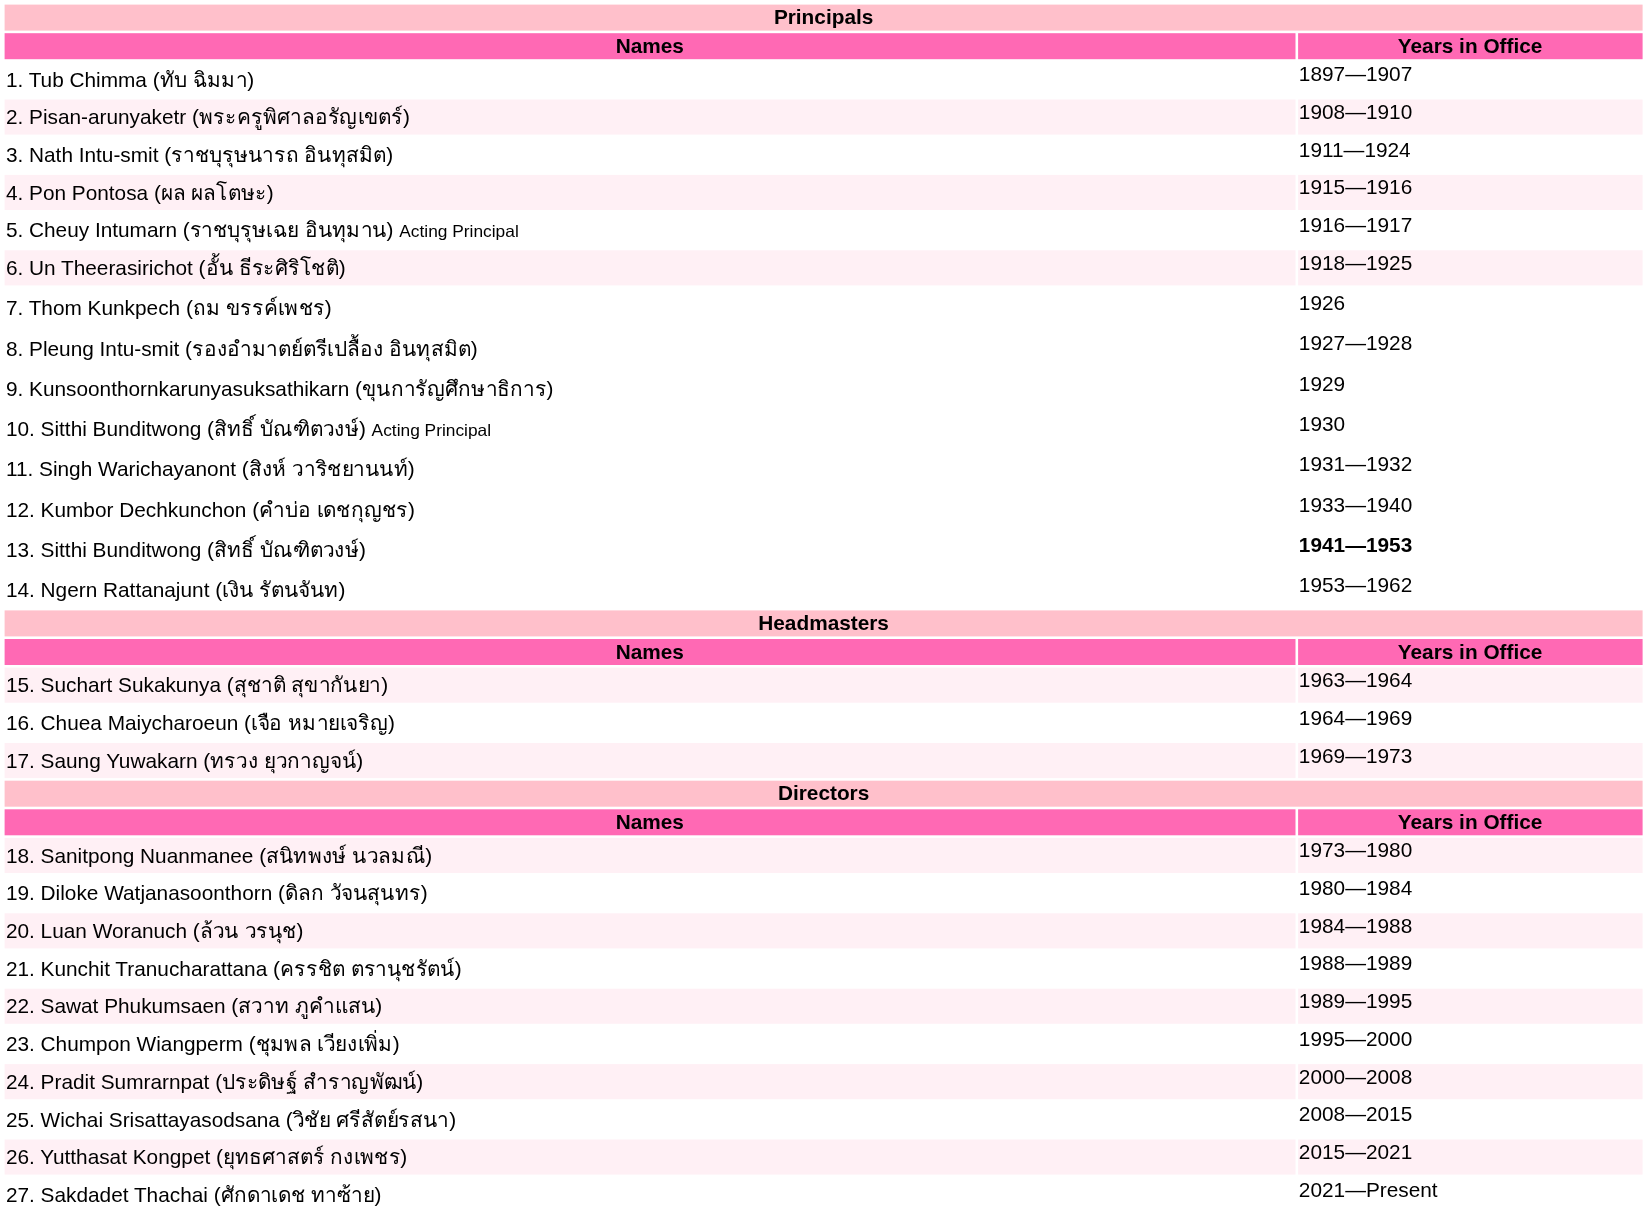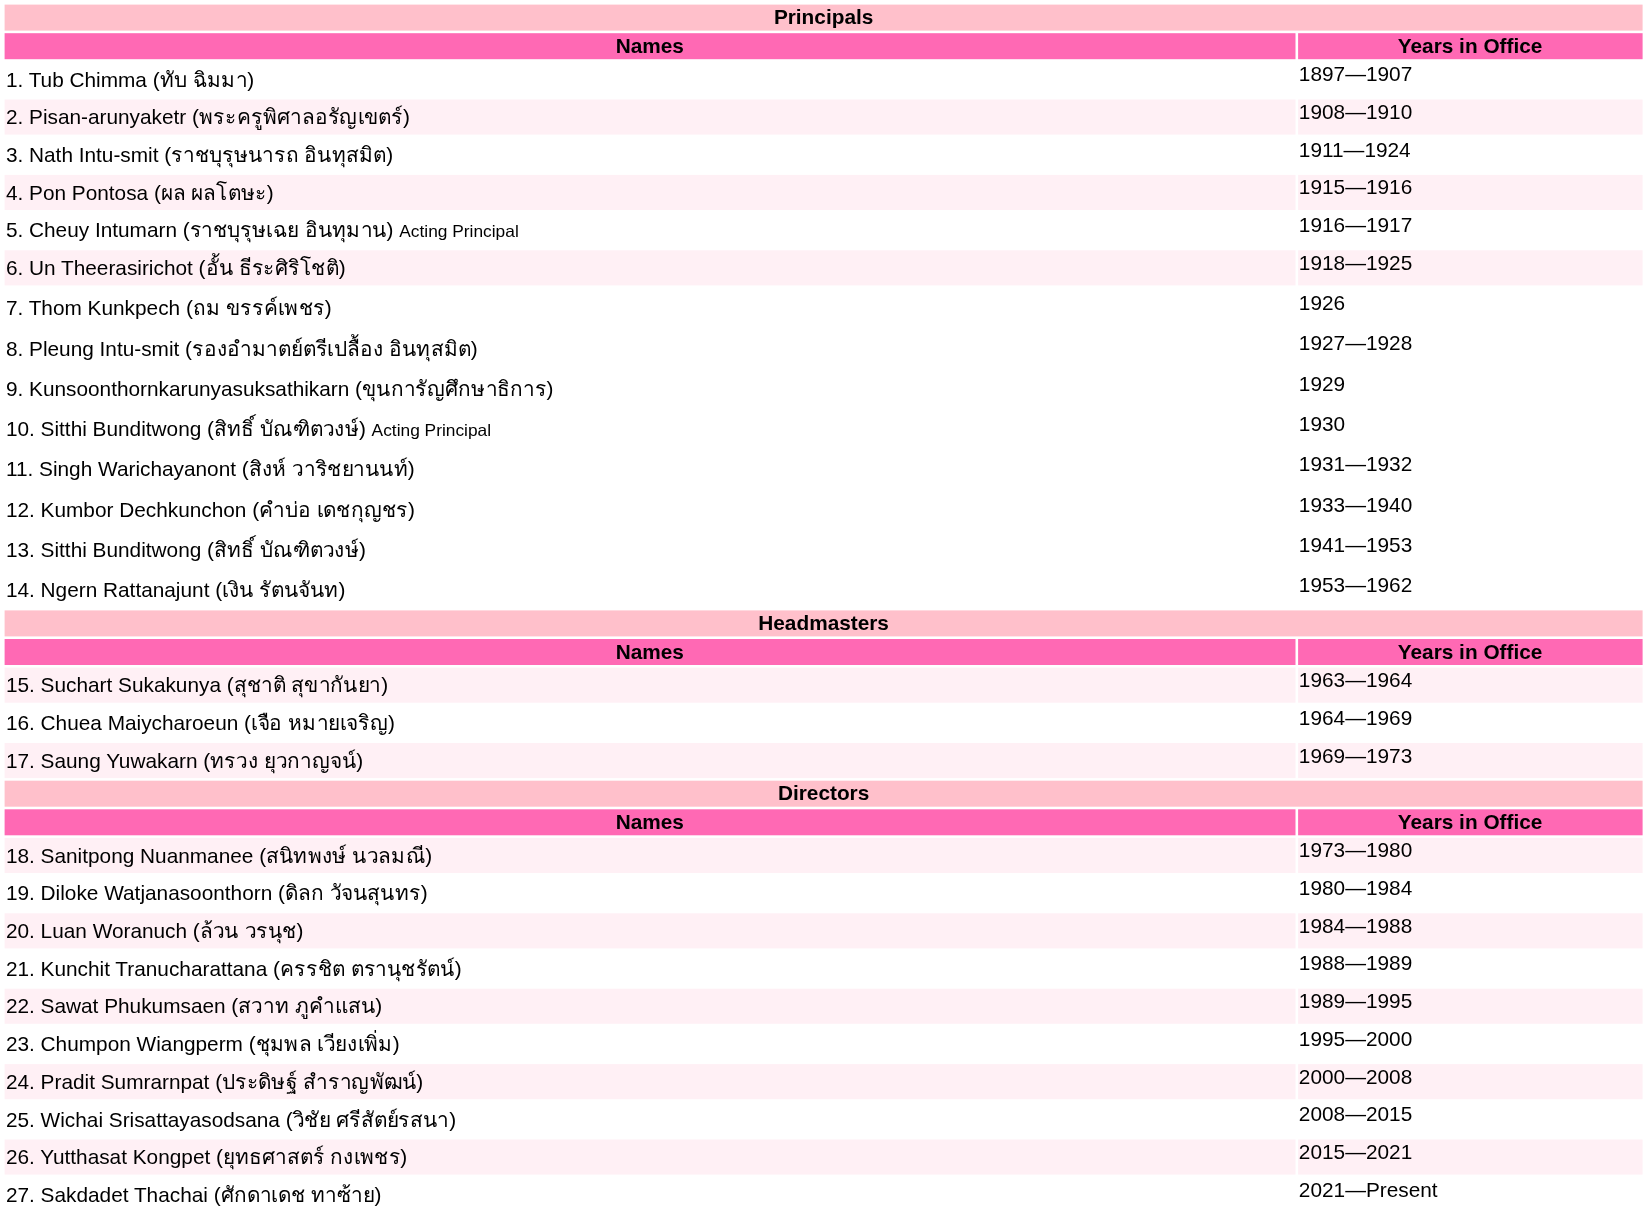13. Sitthi Bunditwong (สิทธิ์ บัณฑิตวงษ์) | Years in Office: bold -> normal
